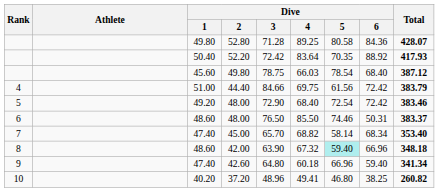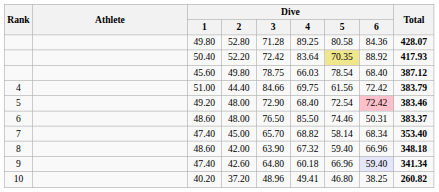52.20 | Dive / 5: no background -> khaki background
5 / 48.00 | Dive / 6: no background -> pink background
42.00 | Dive / 5: paleturquoise background -> no background
42.60 | Dive / 6: no background -> lavender background
